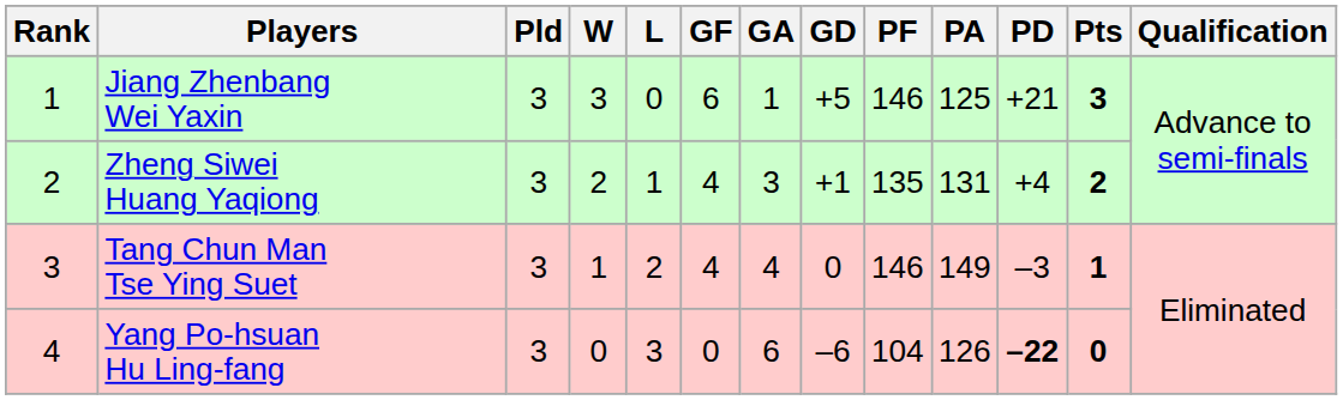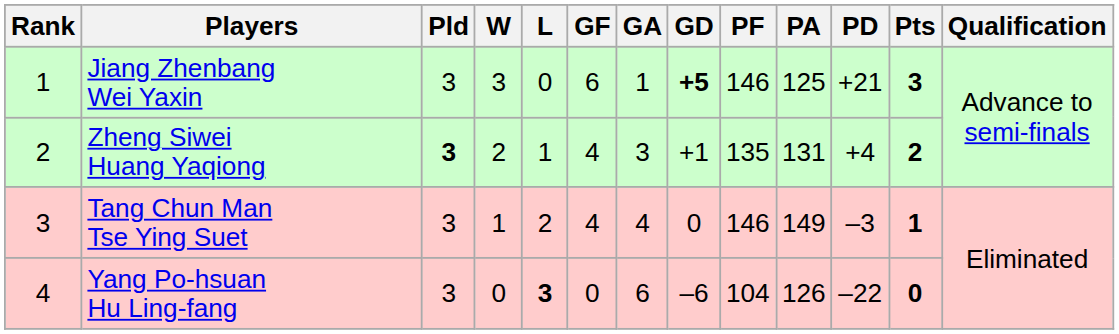Jiang Zhenbang Wei Yaxin | GD: normal -> bold
Zheng Siwei Huang Yaqiong | Pld: normal -> bold
Yang Po-hsuan Hu Ling-fang | L: normal -> bold
Yang Po-hsuan Hu Ling-fang | PD: bold -> normal
